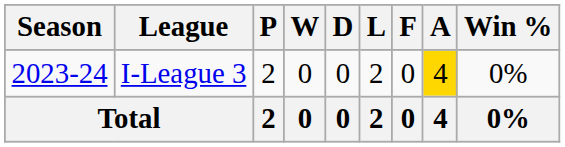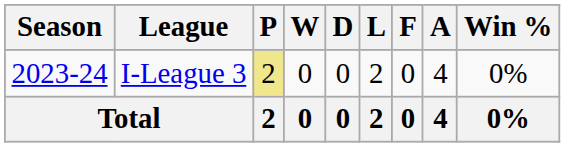I-League 3 | P: no background -> khaki background
I-League 3 | A: gold background -> no background
